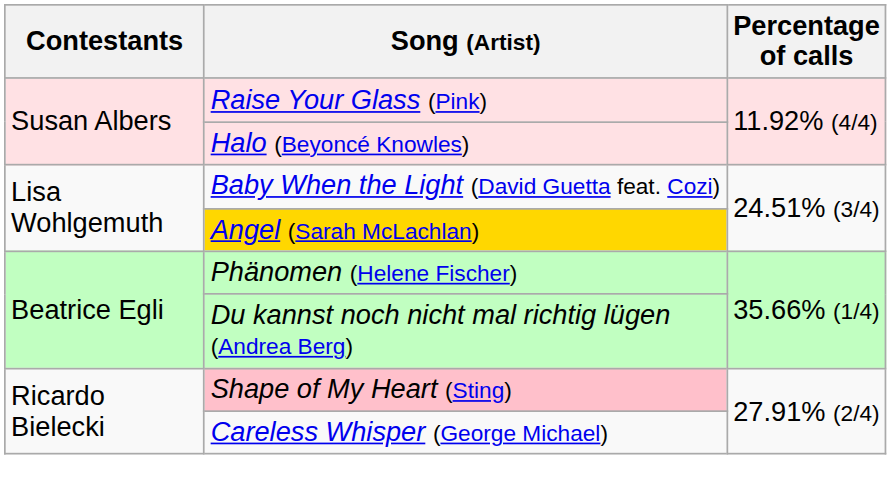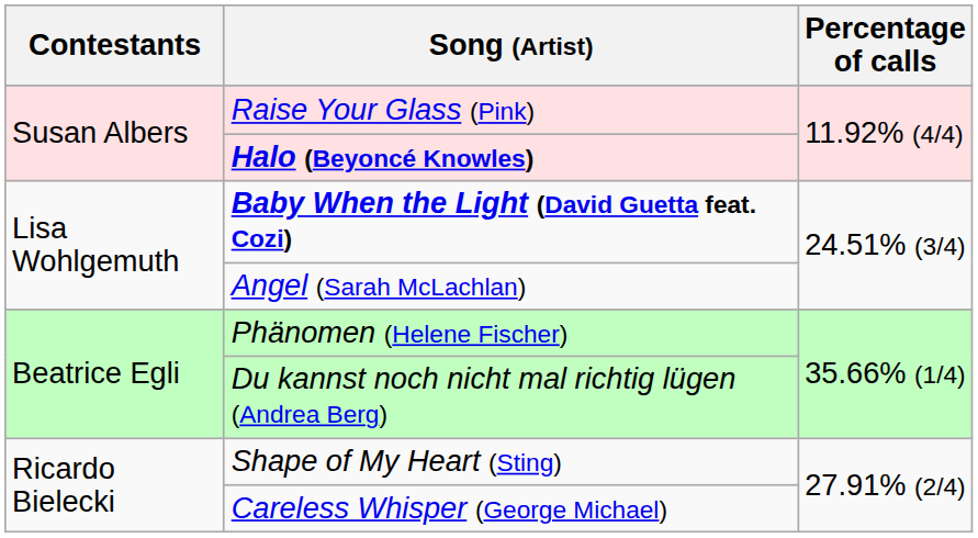Halo (Beyoncé Knowles) | Song (Artist): normal -> bold
Baby When the Light (David Guetta feat. Cozi) | Song (Artist): normal -> bold
Angel (Sarah McLachlan) | Song (Artist): gold background -> no background
Shape of My Heart (Sting) | Song (Artist): pink background -> no background
